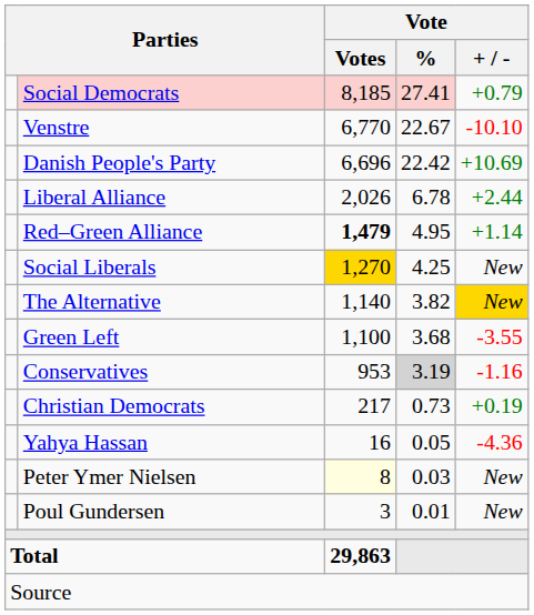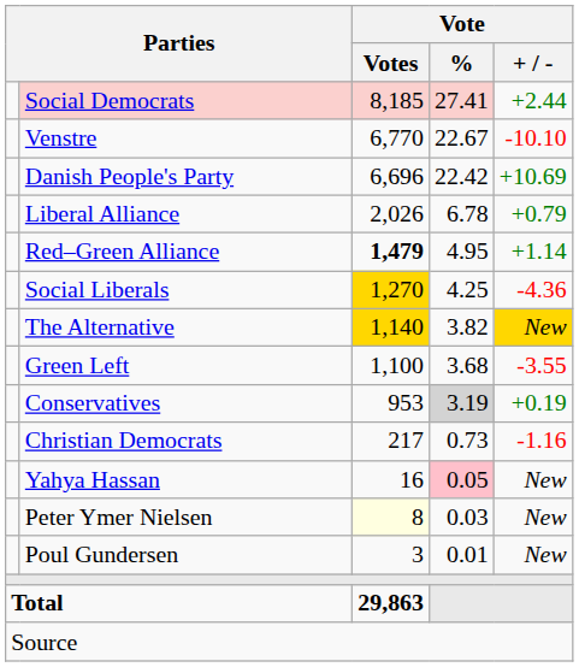Social Democrats | Vote / + / -: +0.79 -> +2.44
Liberal Alliance | Vote / + / -: +2.44 -> +0.79
Social Liberals | Vote / + / -: New -> -4.36
The Alternative | Vote / Votes: no background -> gold background
Conservatives | Vote / + / -: -1.16 -> +0.19
Christian Democrats | Vote / + / -: +0.19 -> -1.16
Yahya Hassan | Vote / %: no background -> pink background
Yahya Hassan | Vote / + / -: -4.36 -> New
